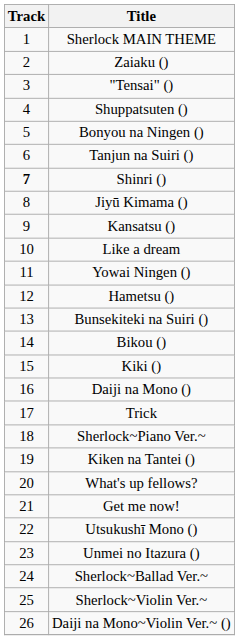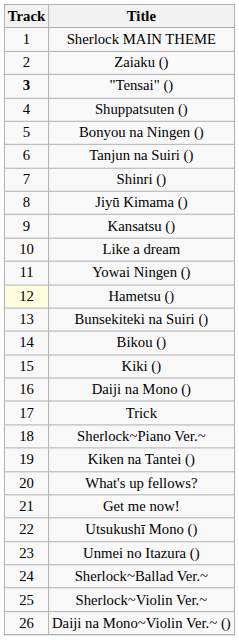"Tensai" () | Track: normal -> bold
Shinri () | Track: bold -> normal
Hametsu () | Track: no background -> lightyellow background
